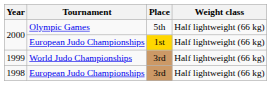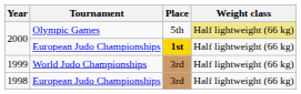2000 / Olympic Games | Weight class: no background -> khaki background
2000 / European Judo Championships | Place: normal -> bold
